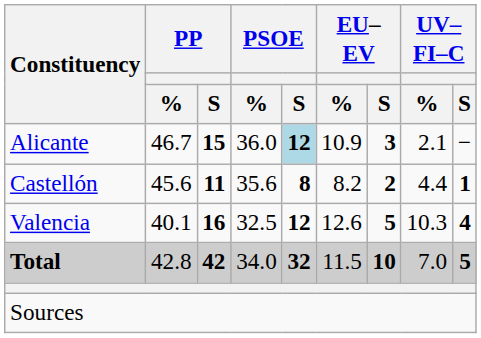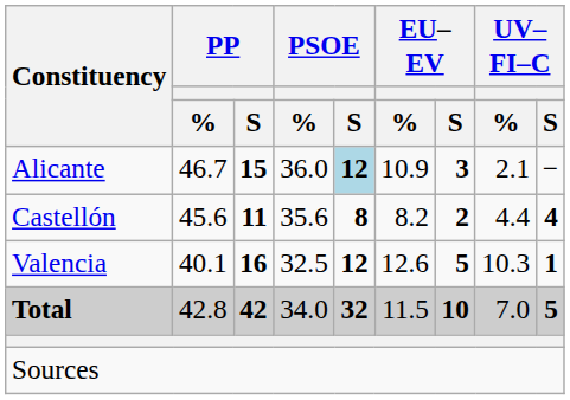Castellón | UV–FI–C / S: 1 -> 4
Valencia | UV–FI–C / S: 4 -> 1
